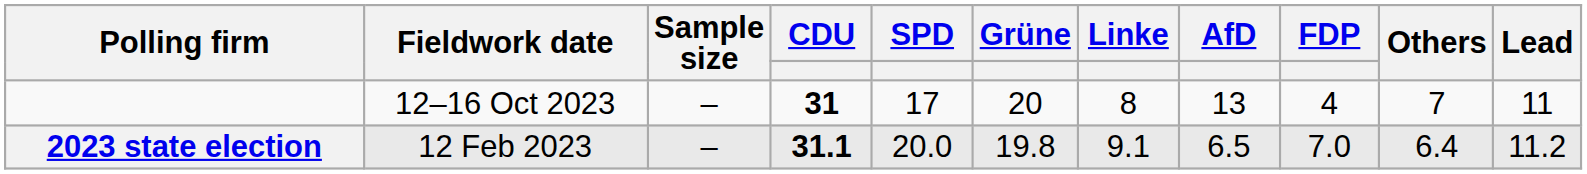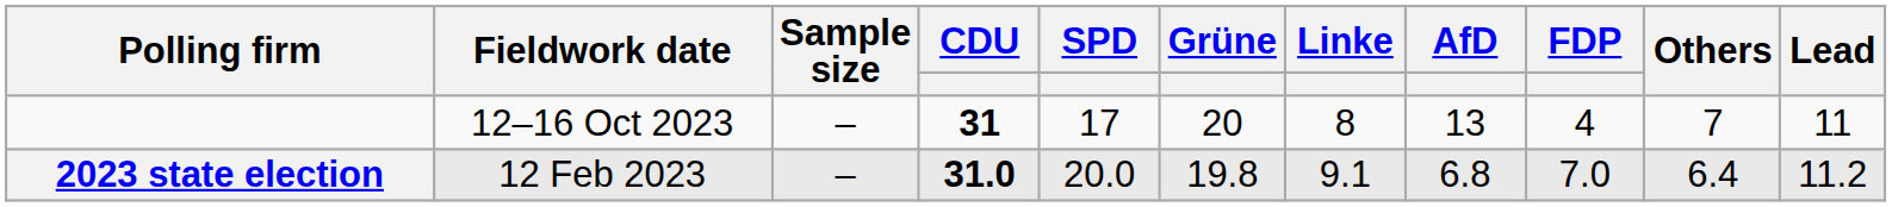2023 state election | CDU: 31.1 -> 31.0
2023 state election | AfD: 6.5 -> 6.8
